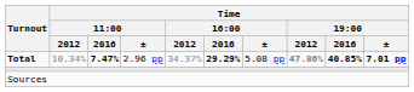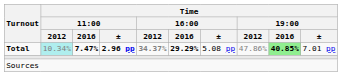Total | Time / 11:00 / 2012: no background -> paleturquoise background
Total | Time / 11:00 / ±: normal -> bold
Total | Time / 16:00 / 2012: normal -> bold
Total | Time / 19:00 / 2012: bold -> normal
Total | Time / 19:00 / 2016: no background -> lightgreen background
Total | Time / 19:00 / ±: bold -> normal
